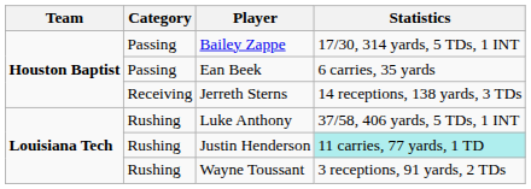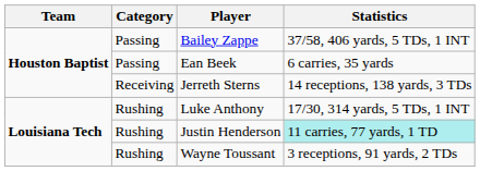Bailey Zappe | Statistics: 17/30, 314 yards, 5 TDs, 1 INT -> 37/58, 406 yards, 5 TDs, 1 INT
Luke Anthony | Statistics: 37/58, 406 yards, 5 TDs, 1 INT -> 17/30, 314 yards, 5 TDs, 1 INT
